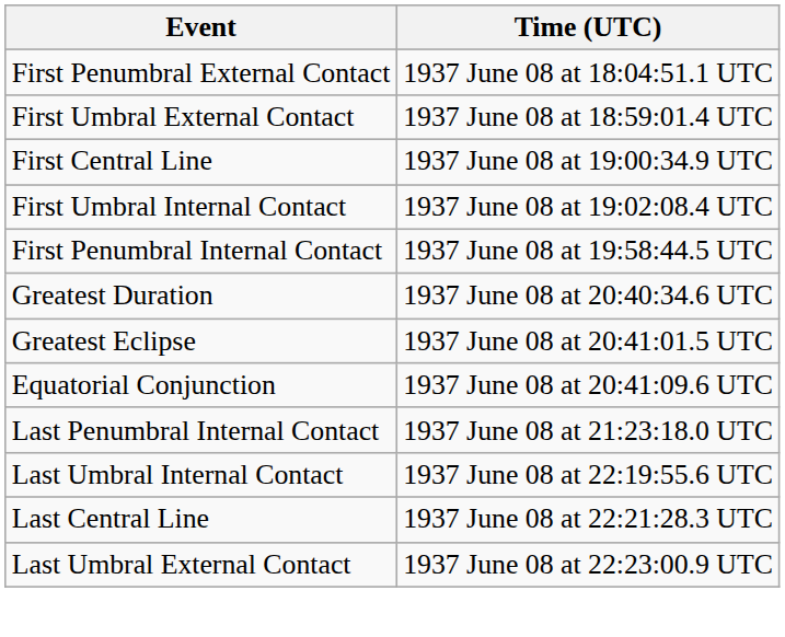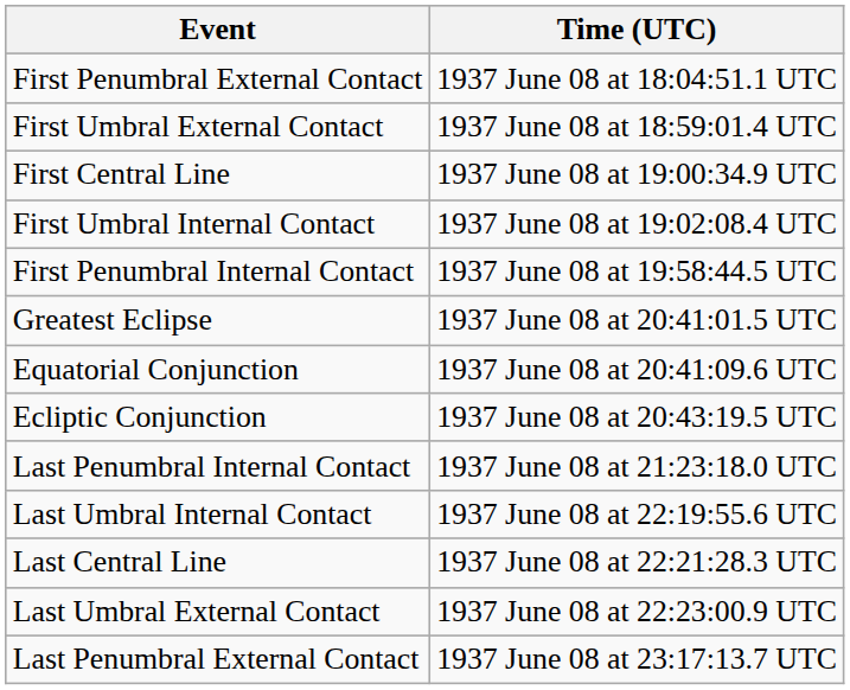- row: Greatest Duration | 1937 June 08 at 20:40:34.6 UTC
+ row: Ecliptic Conjunction | 1937 June 08 at 20:43:19.5 UTC
+ row: Last Penumbral External Contact | 1937 June 08 at 23:17:13.7 UTC
